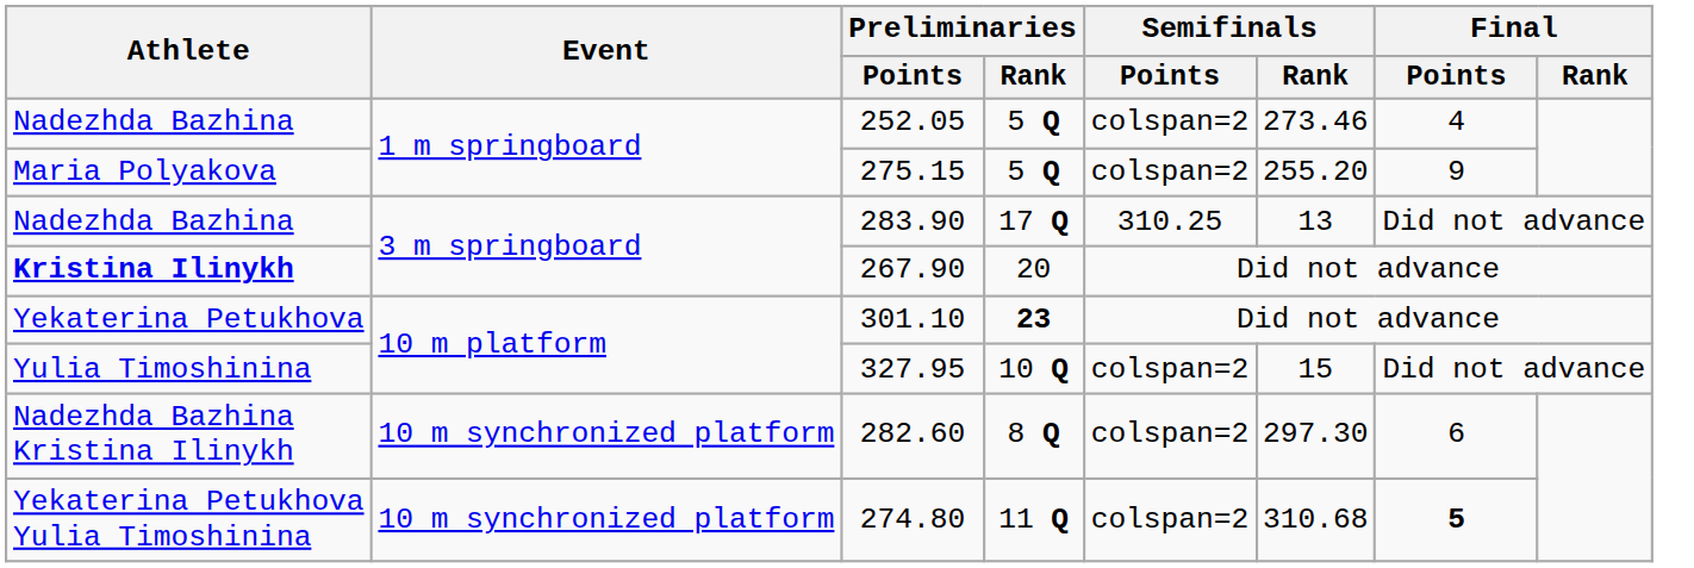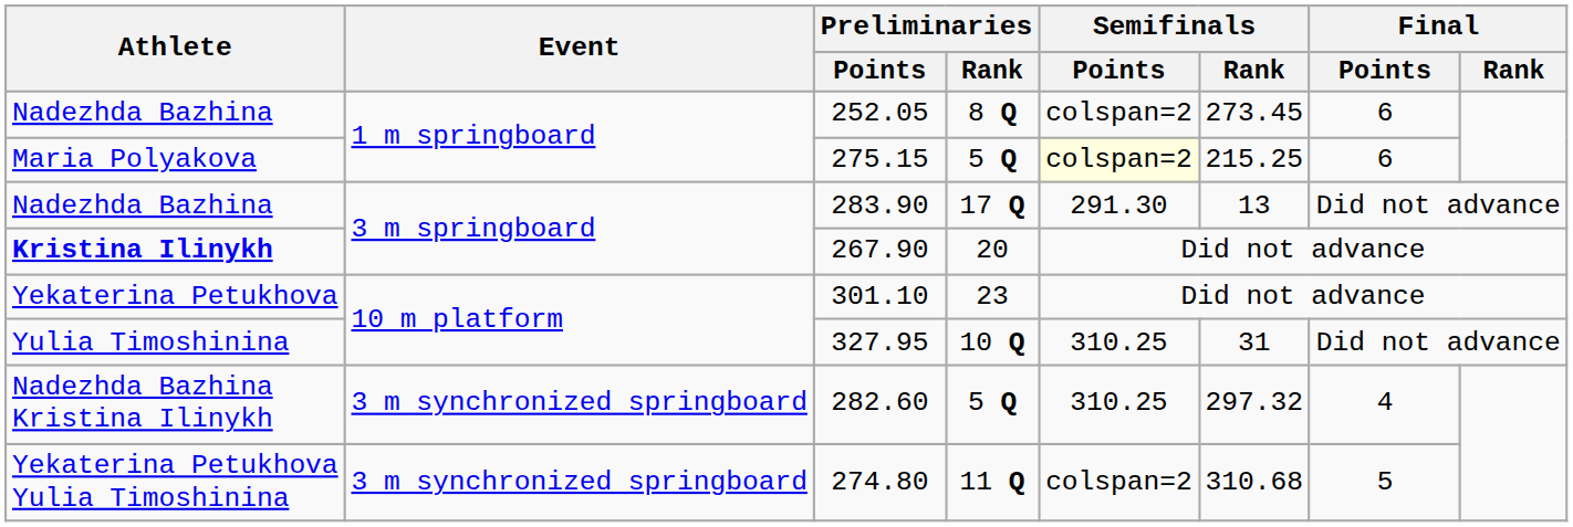252.05 | Preliminaries / Rank: 5 Q -> 8 Q
252.05 | Semifinals / Rank: 273.46 -> 273.45
252.05 | Final / Points: 4 -> 6
275.15 | Semifinals / Points: no background -> lightyellow background
275.15 | Semifinals / Rank: 255.20 -> 215.25
275.15 | Final / Points: 9 -> 6
283.90 | Semifinals / Points: 310.25 -> 291.30
301.10 | Preliminaries / Rank: bold -> normal
327.95 | Semifinals / Points: colspan=2 -> 310.25
327.95 | Semifinals / Rank: 15 -> 31
282.60 | Event: 10 m synchronized platform -> 3 m synchronized springboard
282.60 | Preliminaries / Rank: 8 Q -> 5 Q
282.60 | Semifinals / Points: colspan=2 -> 310.25
282.60 | Semifinals / Rank: 297.30 -> 297.32
282.60 | Final / Points: 6 -> 4
274.80 | Event: 10 m synchronized platform -> 3 m synchronized springboard
274.80 | Final / Points: bold -> normal
